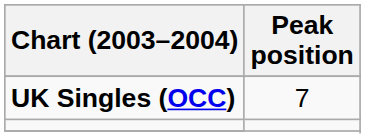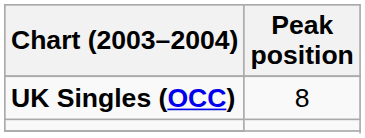row 2 | Peak position: 7 -> 8
